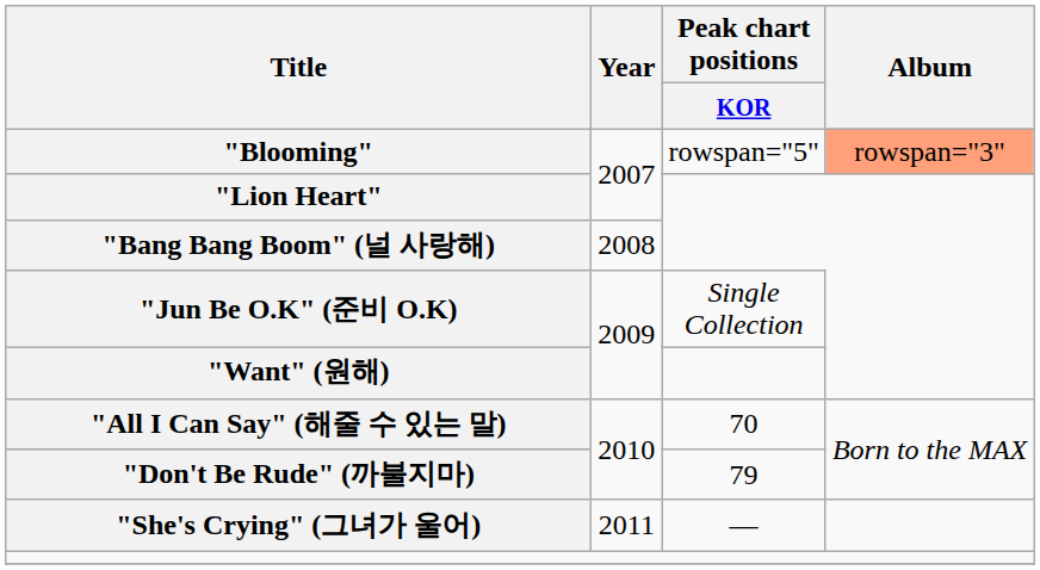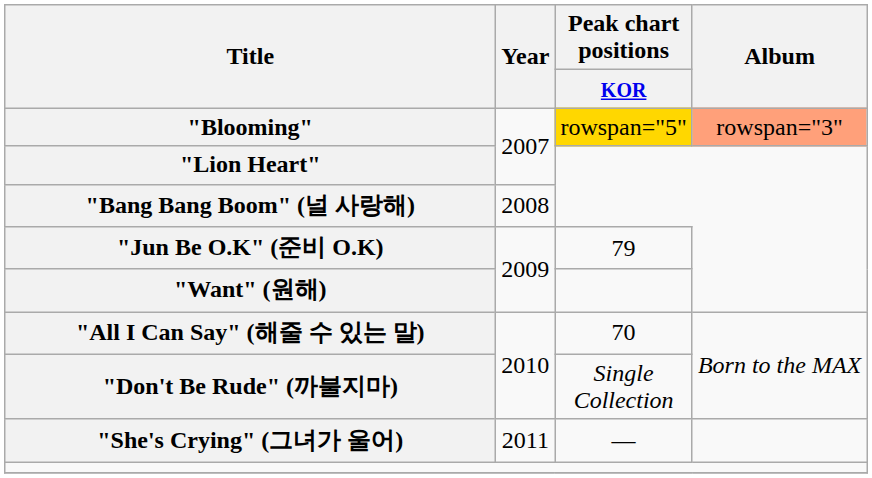"Blooming" | Peak chart positions / KOR: no background -> gold background
"Jun Be O.K" (준비 O.K) | Peak chart positions / KOR: Single Collection -> 79
"Don't Be Rude" (까불지마) | Peak chart positions / KOR: 79 -> Single Collection
